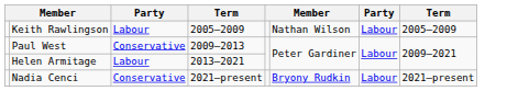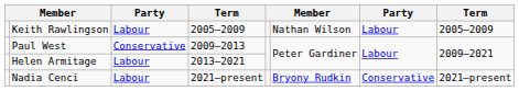Nadia Cenci | column 3: Conservative -> Labour
Nadia Cenci | column 7: Labour -> Conservative
